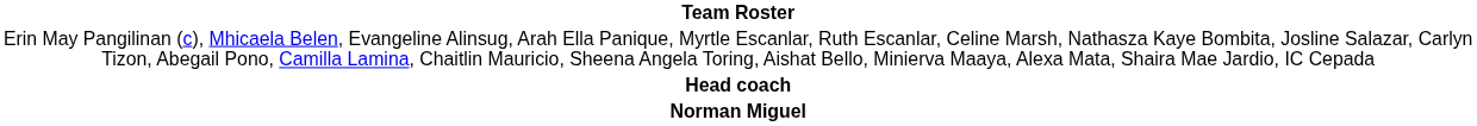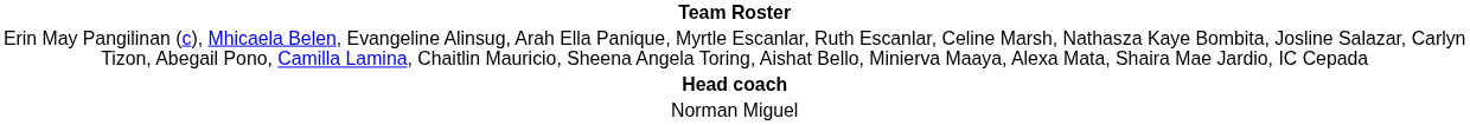row 4 | column 1: bold -> normal
